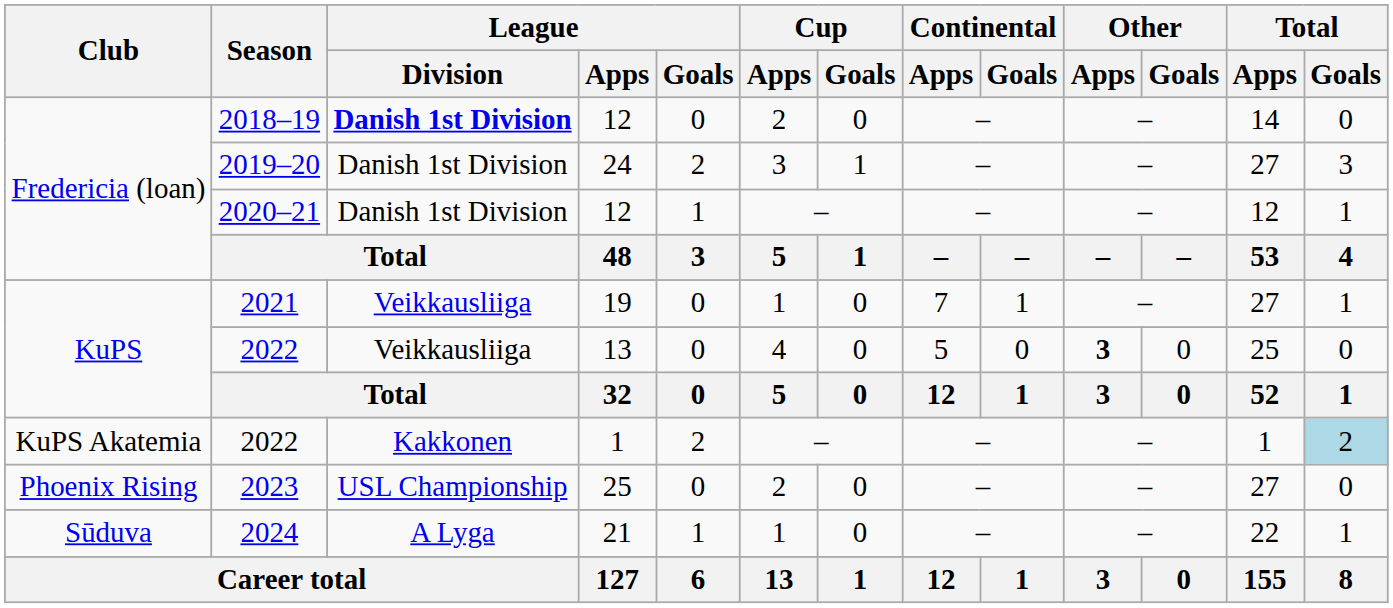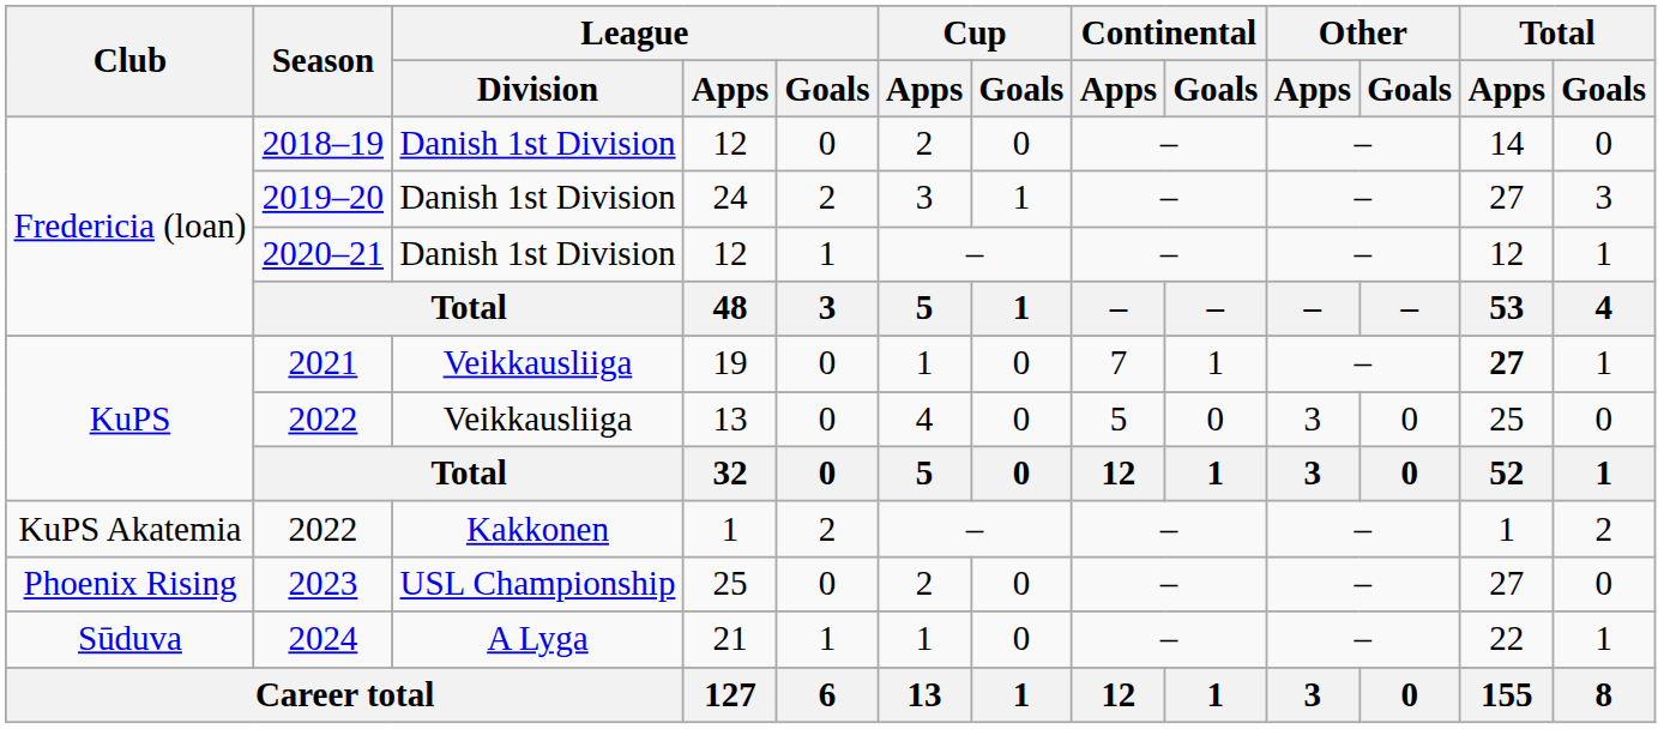2018–19 | League / Division: bold -> normal
2021 | Total / Apps: normal -> bold
2022 / 13 | Other / Apps: bold -> normal
2022 / 1 | Total / Goals: lightblue background -> no background
